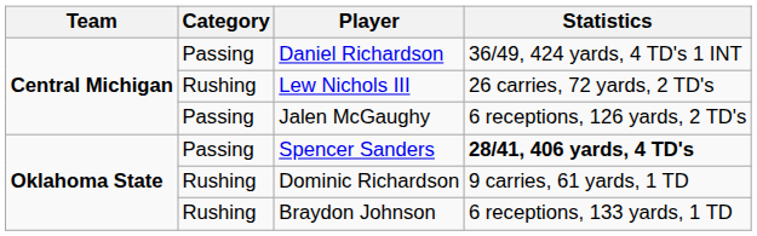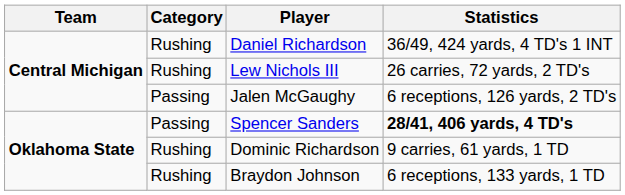Daniel Richardson | Category: Passing -> Rushing
